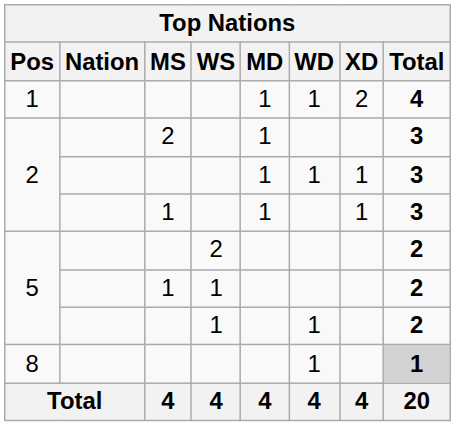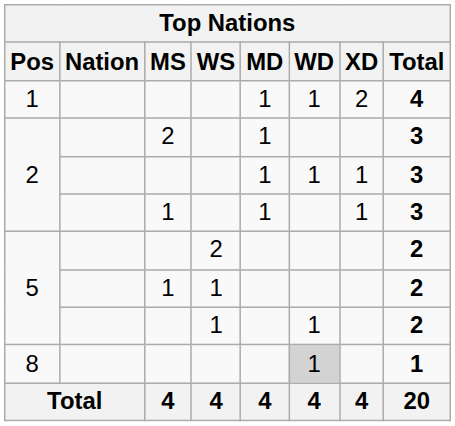8 | WD: no background -> lightgrey background
8 | Total: lightgrey background -> no background
